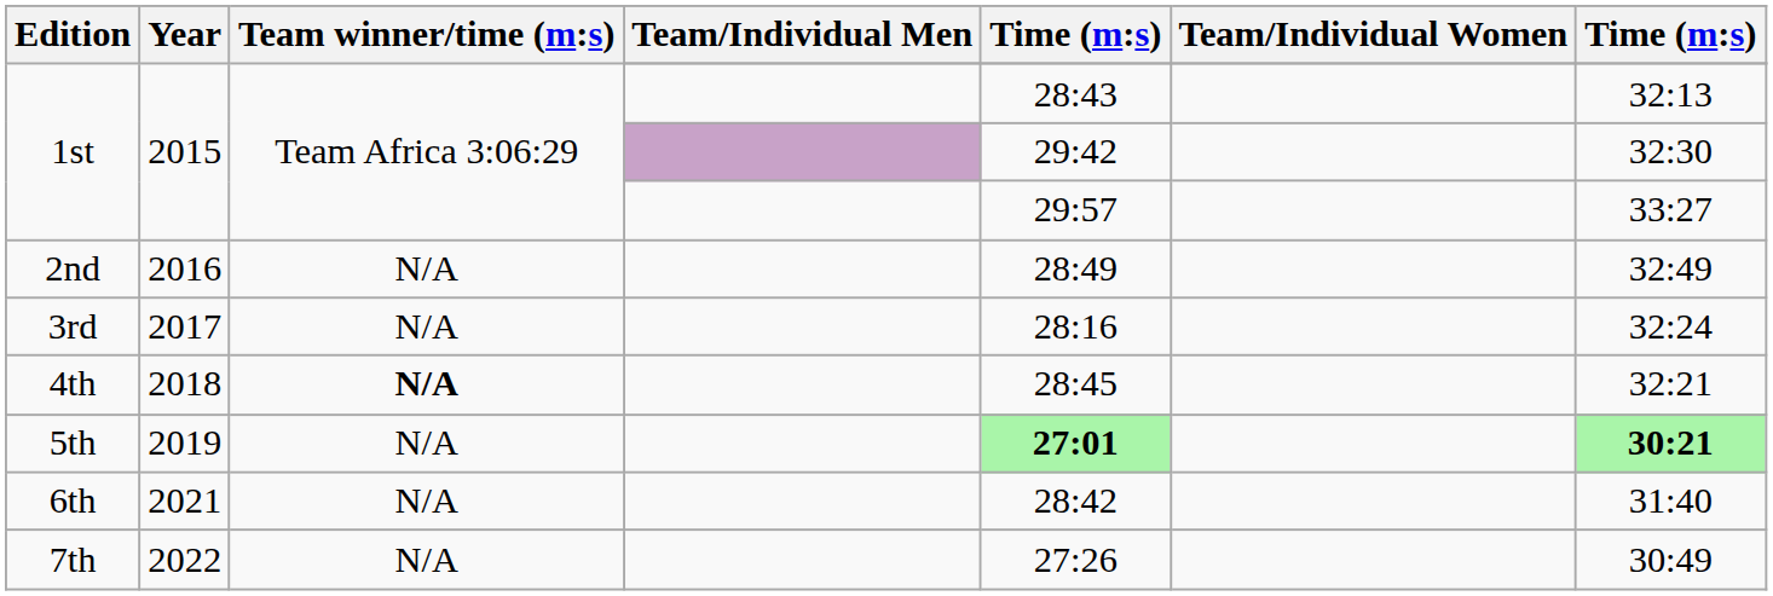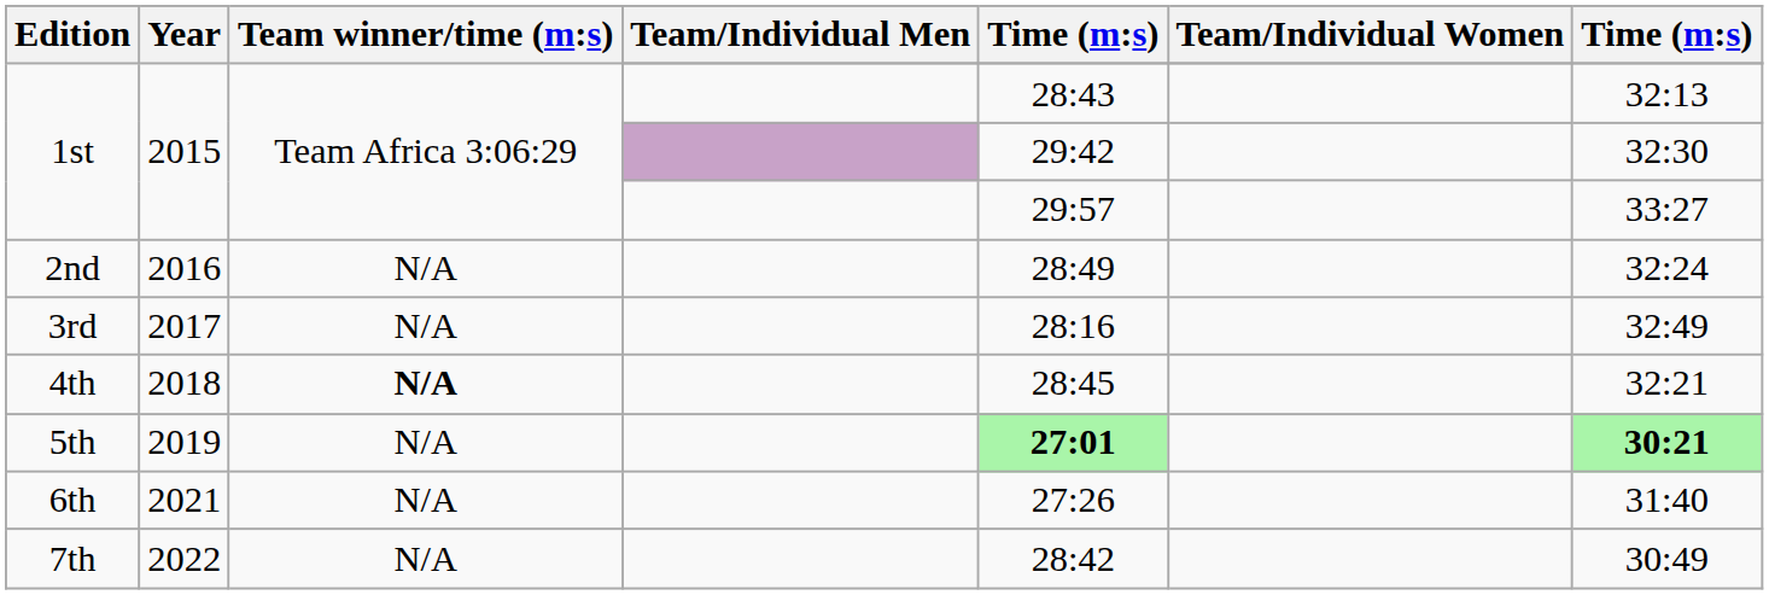2nd | column 7: 32:49 -> 32:24
3rd | column 7: 32:24 -> 32:49
6th | column 5: 28:42 -> 27:26
7th | column 5: 27:26 -> 28:42
